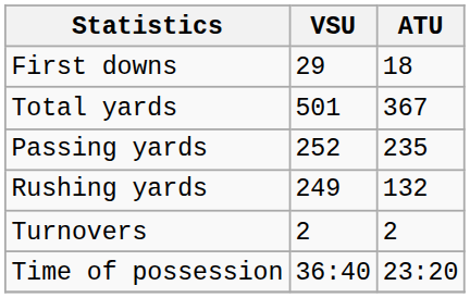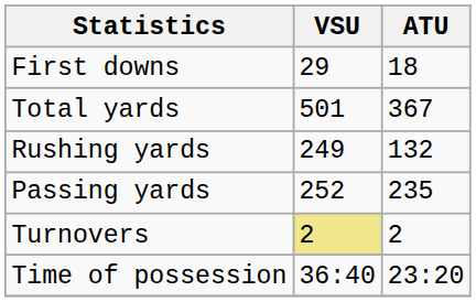rows swapped: Rushing yards <-> Passing yards
Turnovers | VSU: no background -> khaki background
